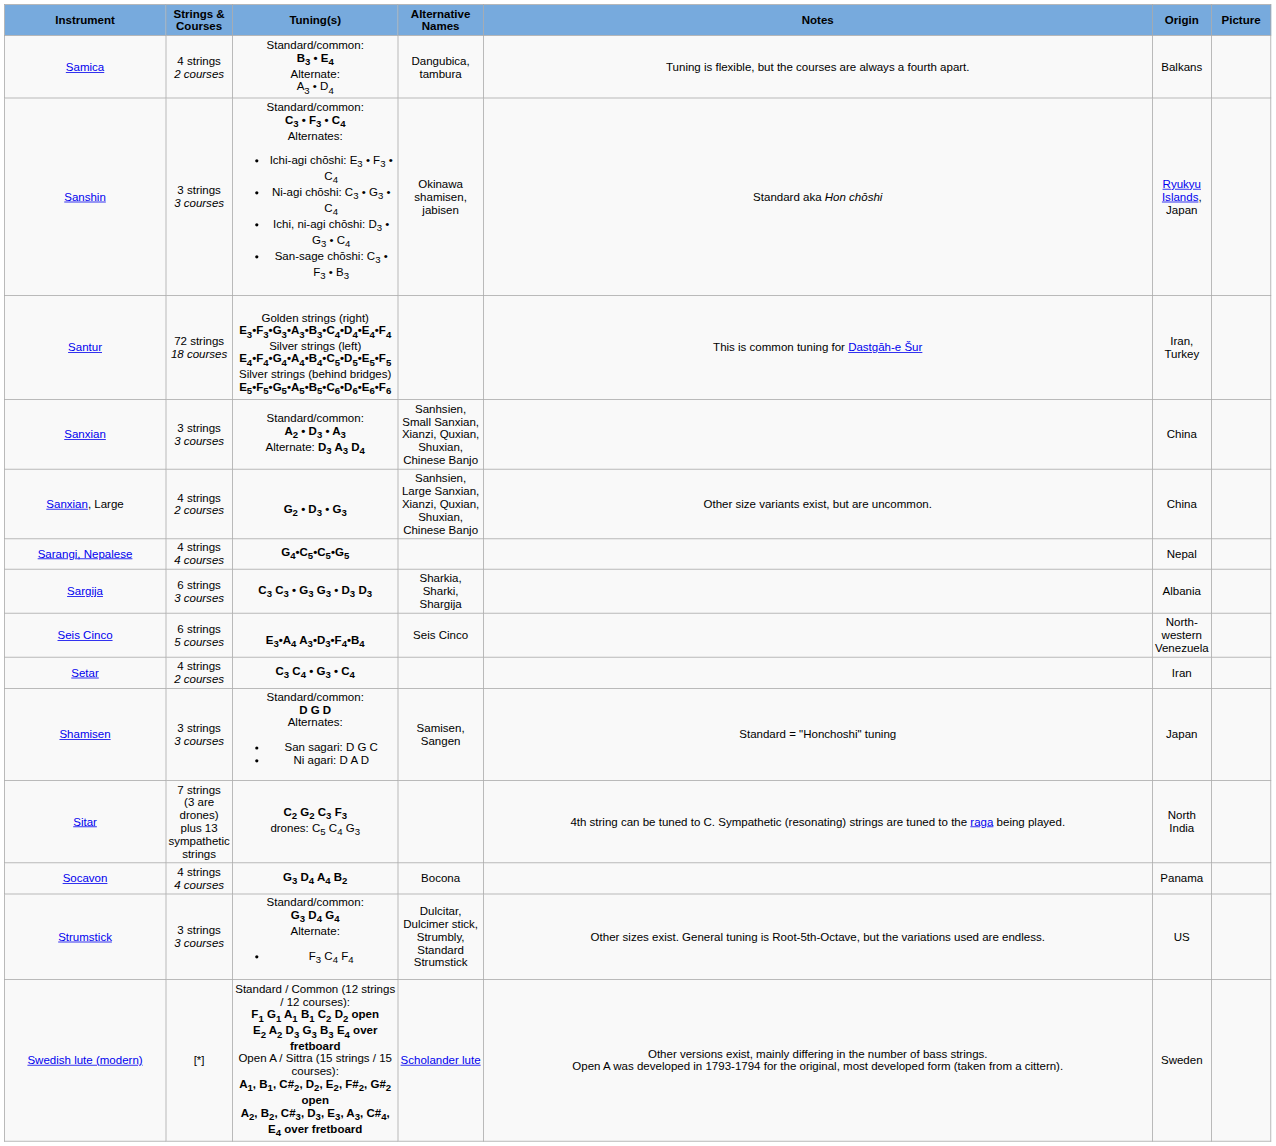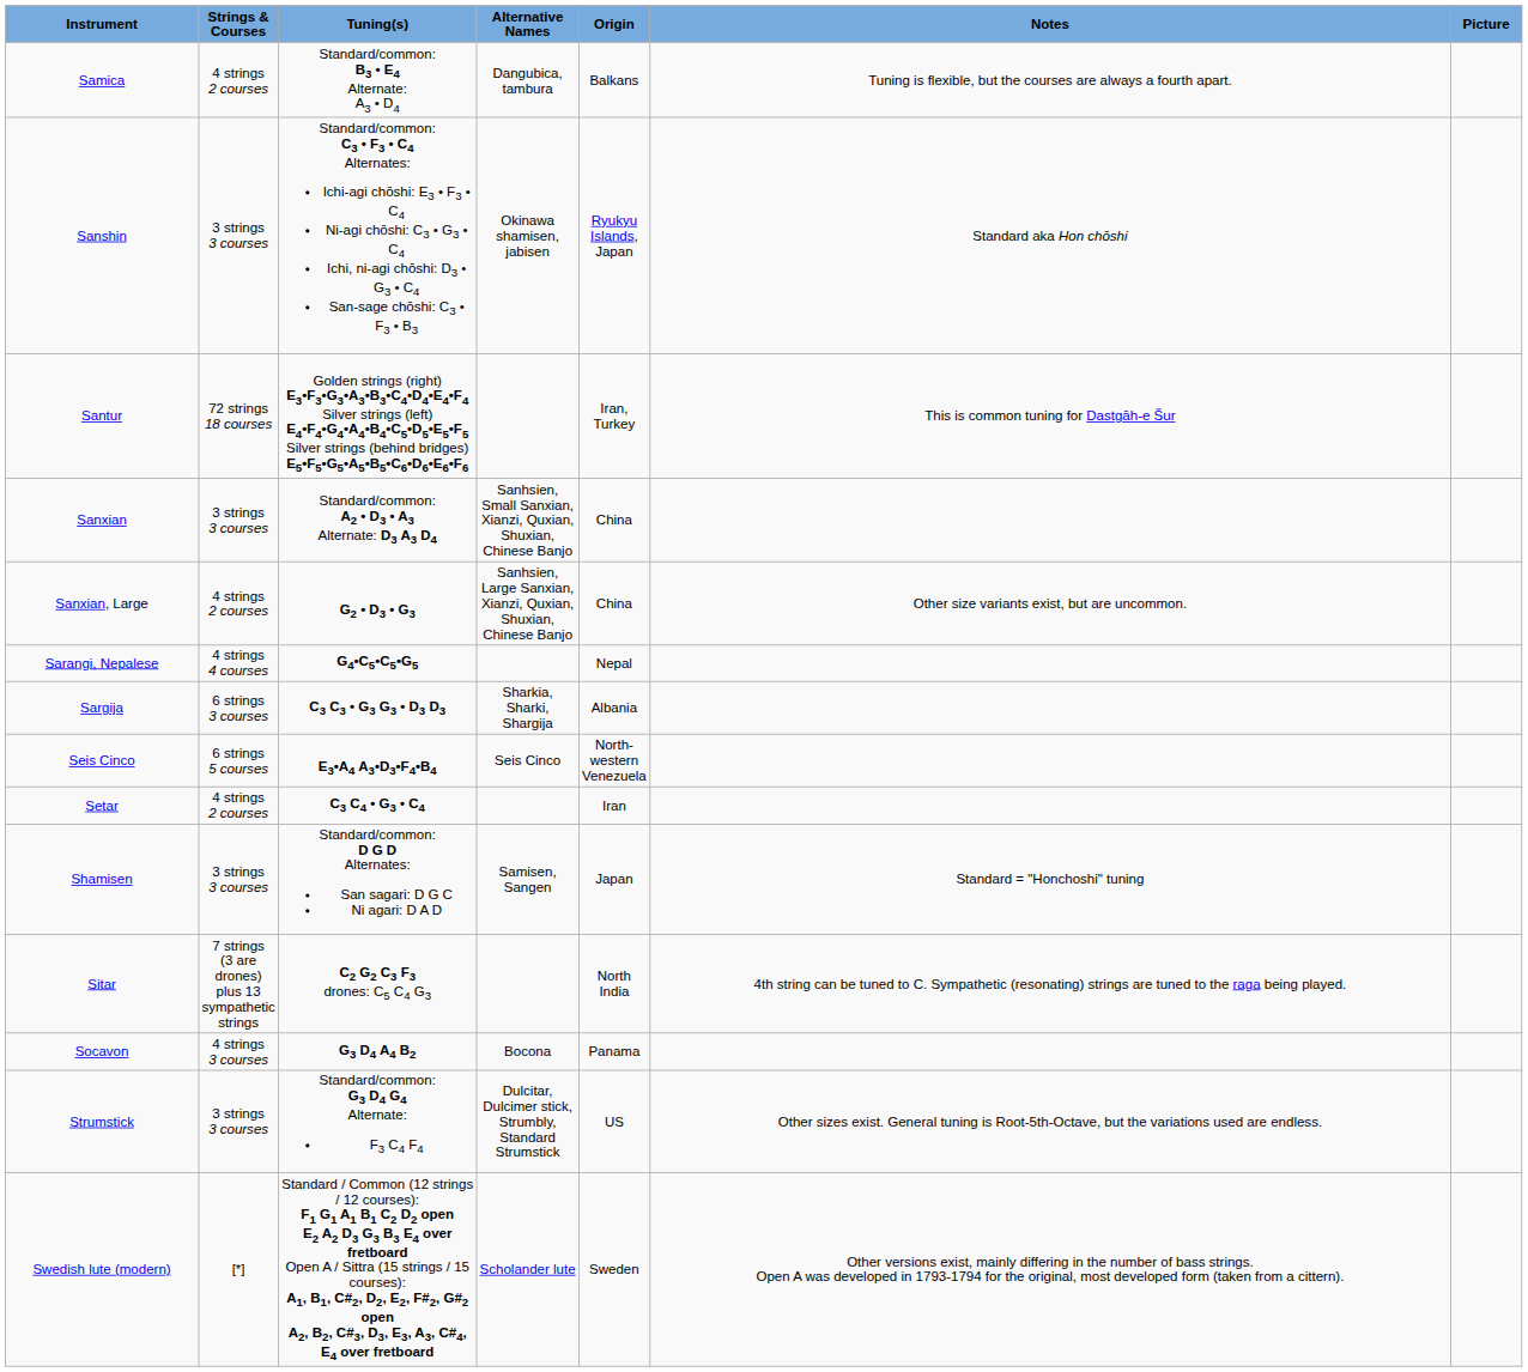columns swapped: Origin <-> Notes
Socavon | Strings & Courses: 4 strings 4 courses -> 4 strings 3 courses
